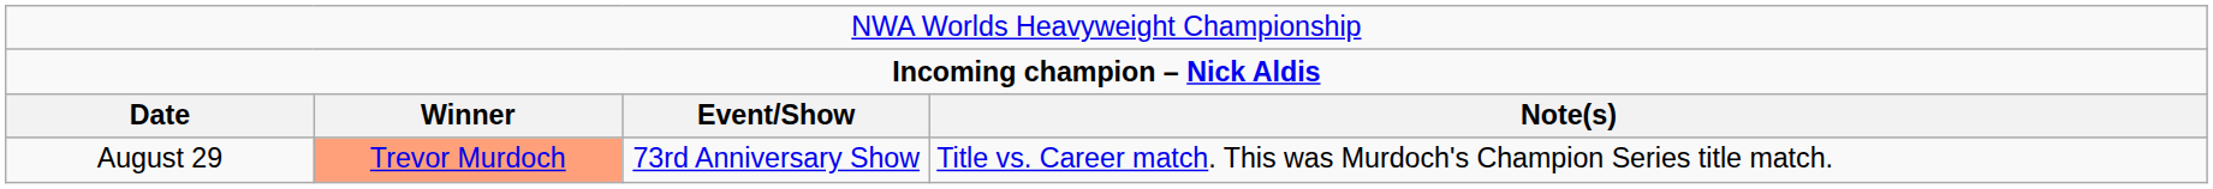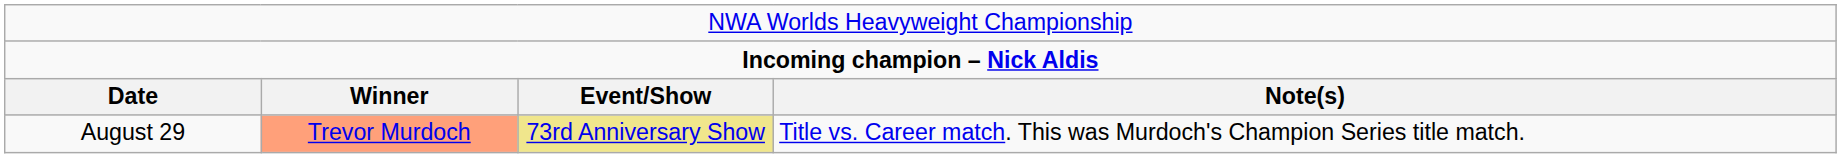August 29 | column 3: no background -> khaki background
